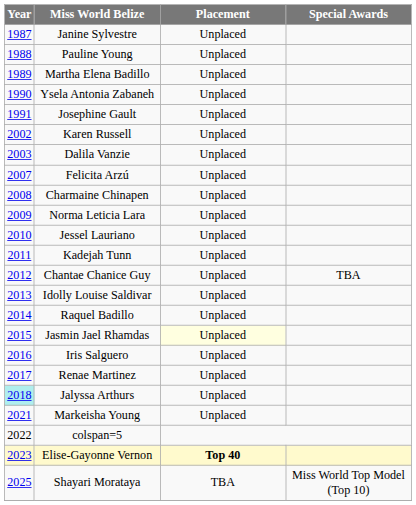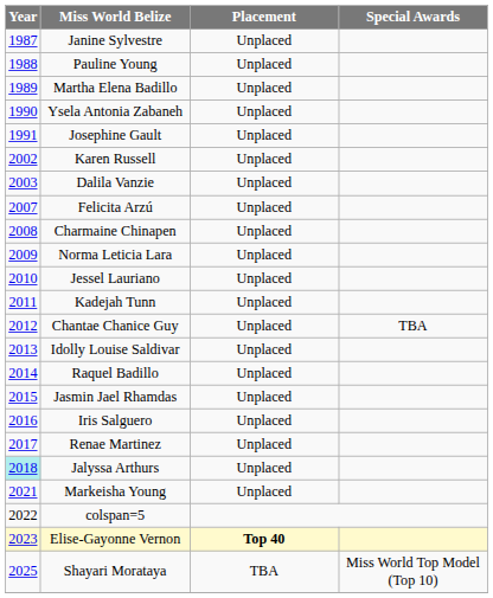Jasmin Jael Rhamdas | Placement: lightyellow background -> no background
